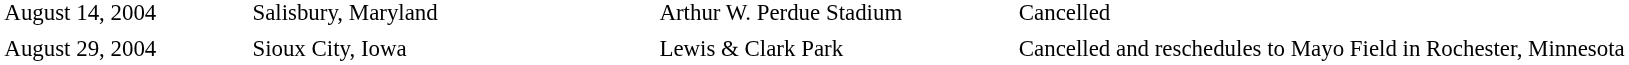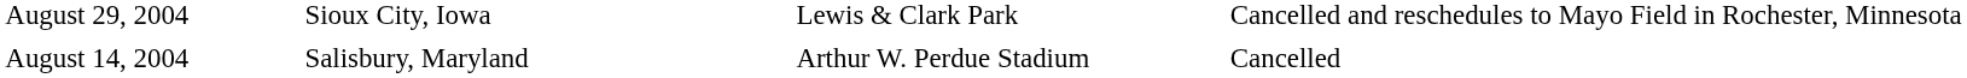rows swapped: August 14, 2004 <-> August 29, 2004
